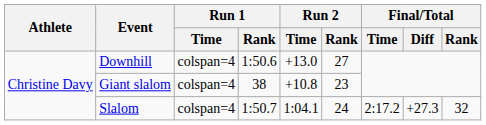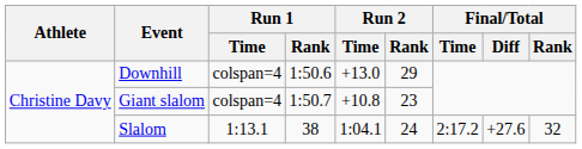Downhill | Run 2 / Rank: 27 -> 29
Giant slalom | Run 1 / Rank: 38 -> 1:50.7
Slalom | Run 1 / Time: colspan=4 -> 1:13.1
Slalom | Run 1 / Rank: 1:50.7 -> 38
Slalom | Final/Total / Diff: +27.3 -> +27.6
